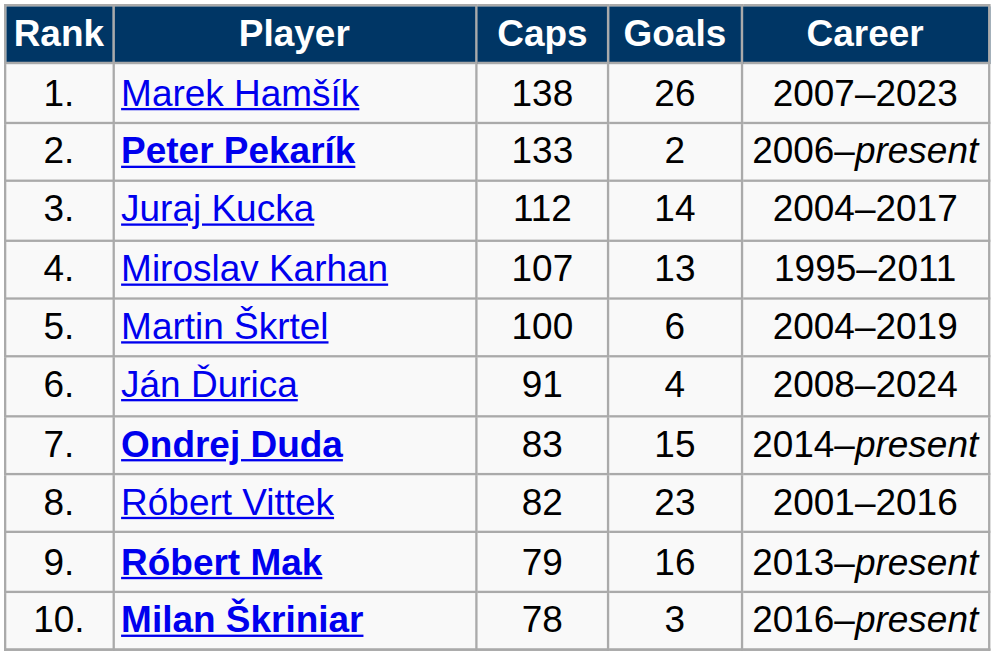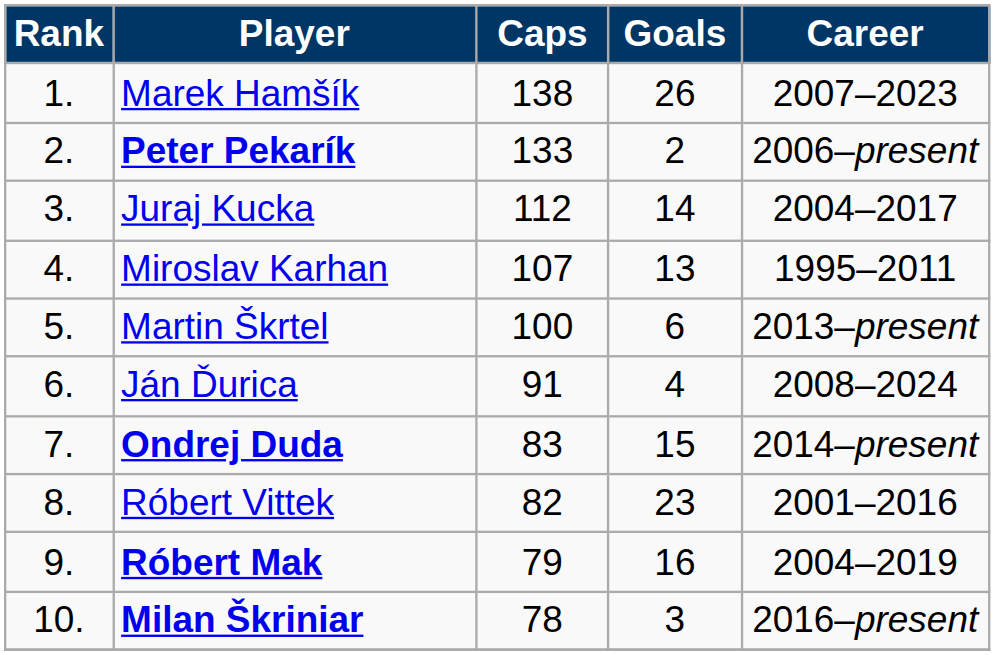Martin Škrtel | Career: 2004–2019 -> 2013–present
Róbert Mak | Career: 2013–present -> 2004–2019
